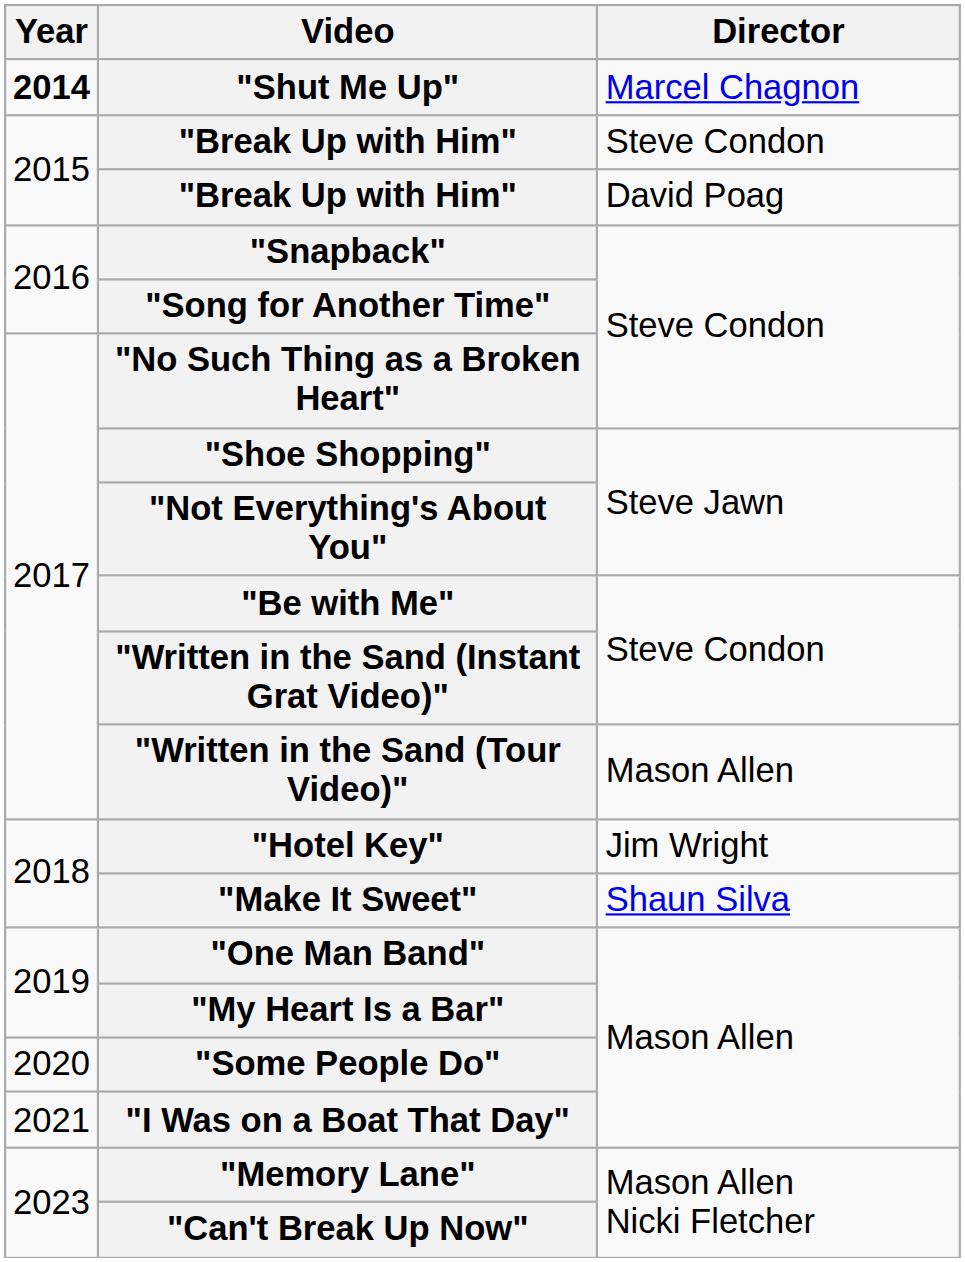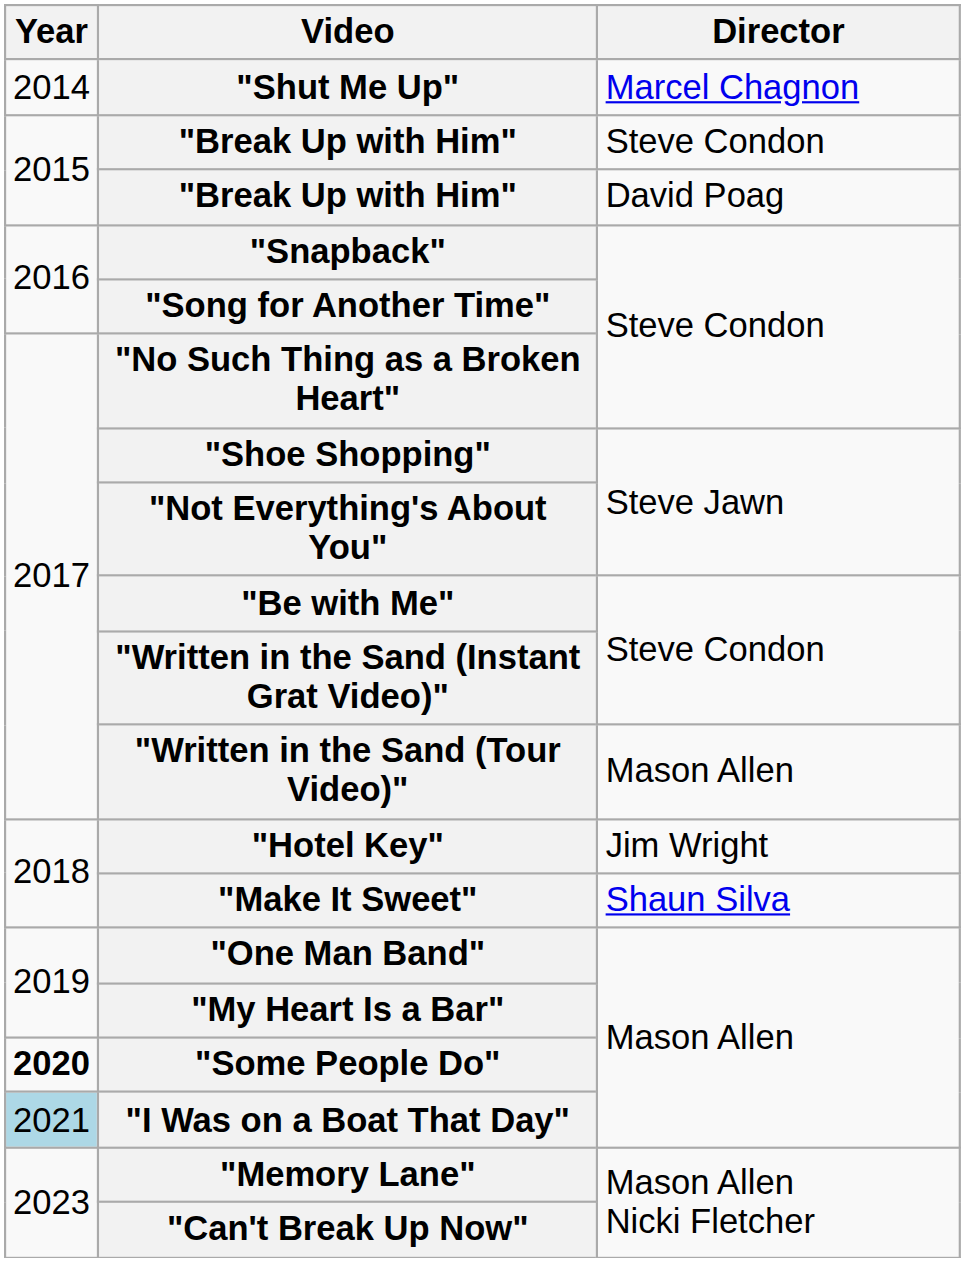"Shut Me Up" | Year: bold -> normal
"Some People Do" | Year: normal -> bold
"I Was on a Boat That Day" | Year: no background -> lightblue background
